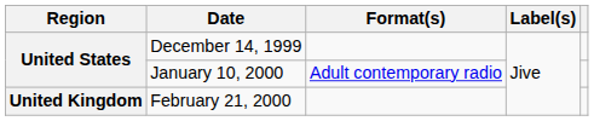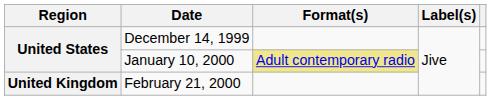January 10, 2000 | Format(s): no background -> khaki background
